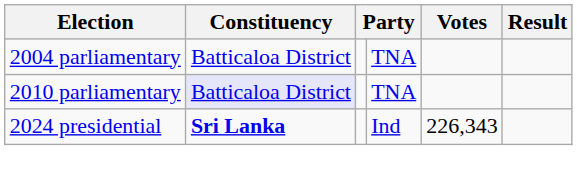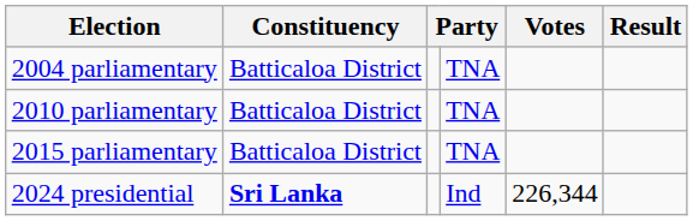2010 parliamentary | Constituency: lavender background -> no background
+ row: 2015 parliamentary | Batticaloa District | TNA
2024 presidential | Votes: 226,343 -> 226,344
